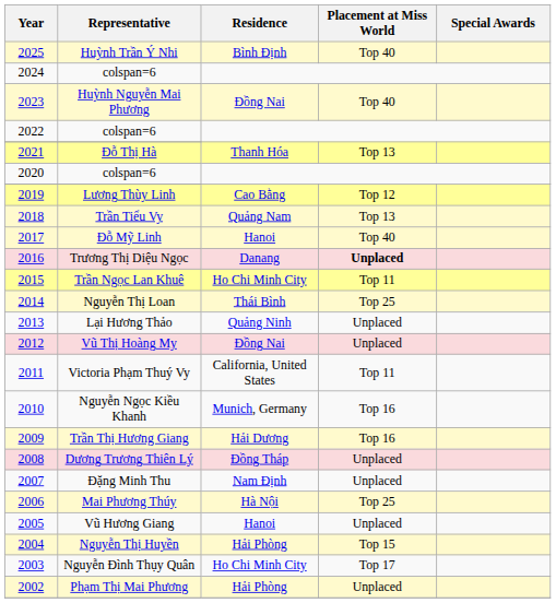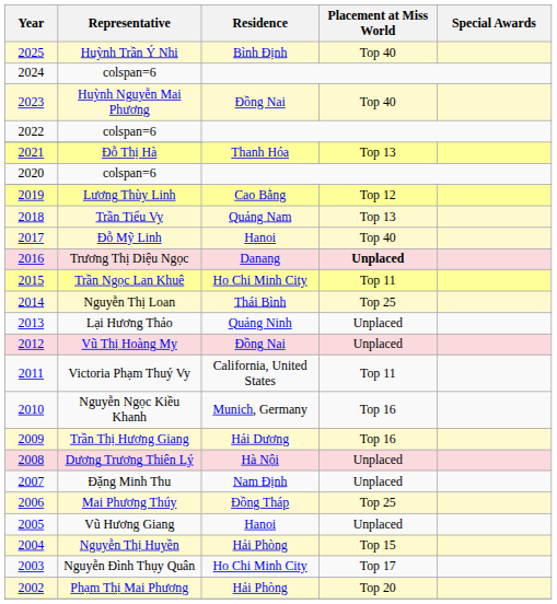Dương Trương Thiên Lý | Residence: Đồng Tháp -> Hà Nội
Mai Phương Thúy | Residence: Hà Nội -> Đồng Tháp
Phạm Thị Mai Phương | Placement at Miss World: Unplaced -> Top 20
